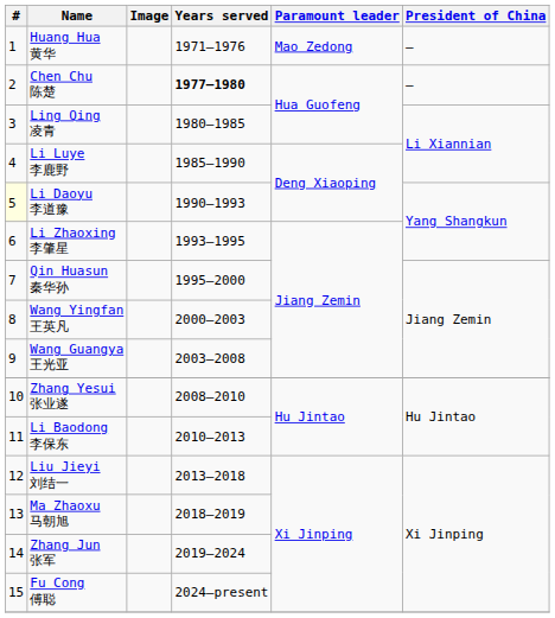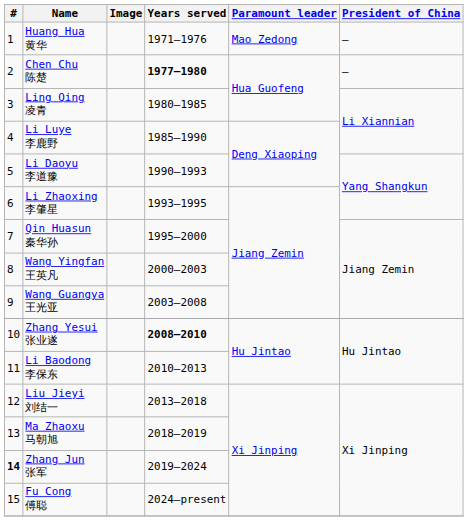Li Daoyu 李道豫 | #: lightyellow background -> no background
Zhang Yesui 张业遂 | Years served: normal -> bold
Zhang Jun 张军 | #: normal -> bold
